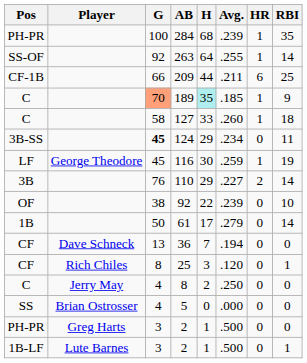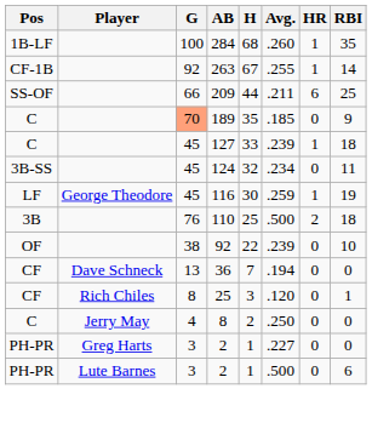284 | Pos: PH-PR -> 1B-LF
284 | Avg.: .239 -> .260
263 | Pos: SS-OF -> CF-1B
263 | H: 64 -> 67
209 | Pos: CF-1B -> SS-OF
189 | H: paleturquoise background -> no background
189 | HR: 1 -> 0
127 | G: 58 -> 45
127 | Avg.: .260 -> .239
124 | G: bold -> normal
124 | H: 29 -> 32
110 | H: 29 -> 25
110 | Avg.: .227 -> .500
110 | RBI: 14 -> 18
- row: 1B | 50 | 61 | 17 | .279 | 0 | 14
- row: SS | Brian Ostrosser | 4 | 5 | 0 | .000 | 0 | 0
Greg Harts / 2 | Avg.: .500 -> .227
Lute Barnes / 2 | Pos: 1B-LF -> PH-PR
Lute Barnes / 2 | RBI: 1 -> 6
